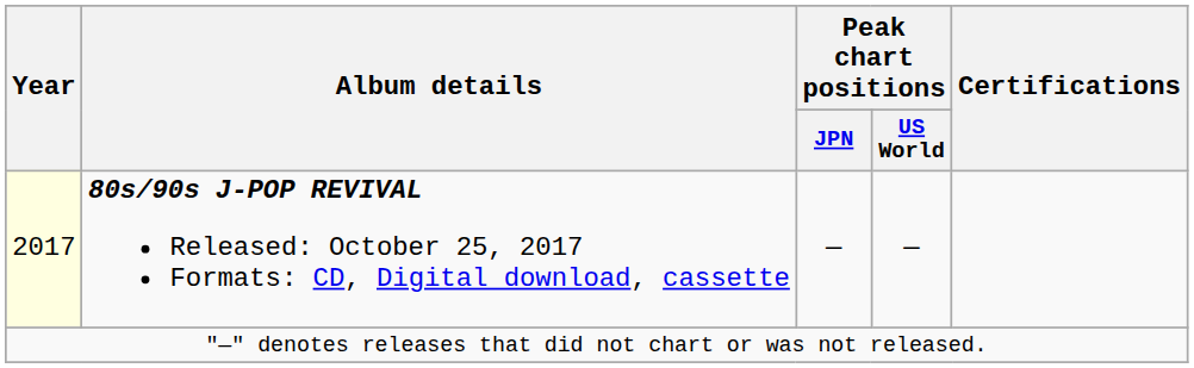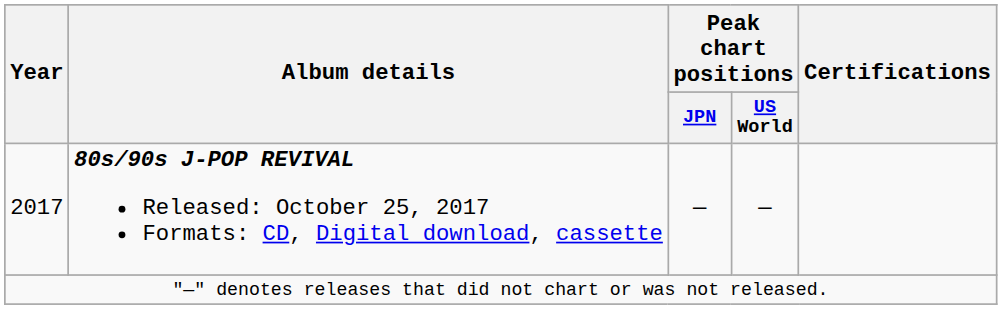2017 | Year: lightyellow background -> no background
